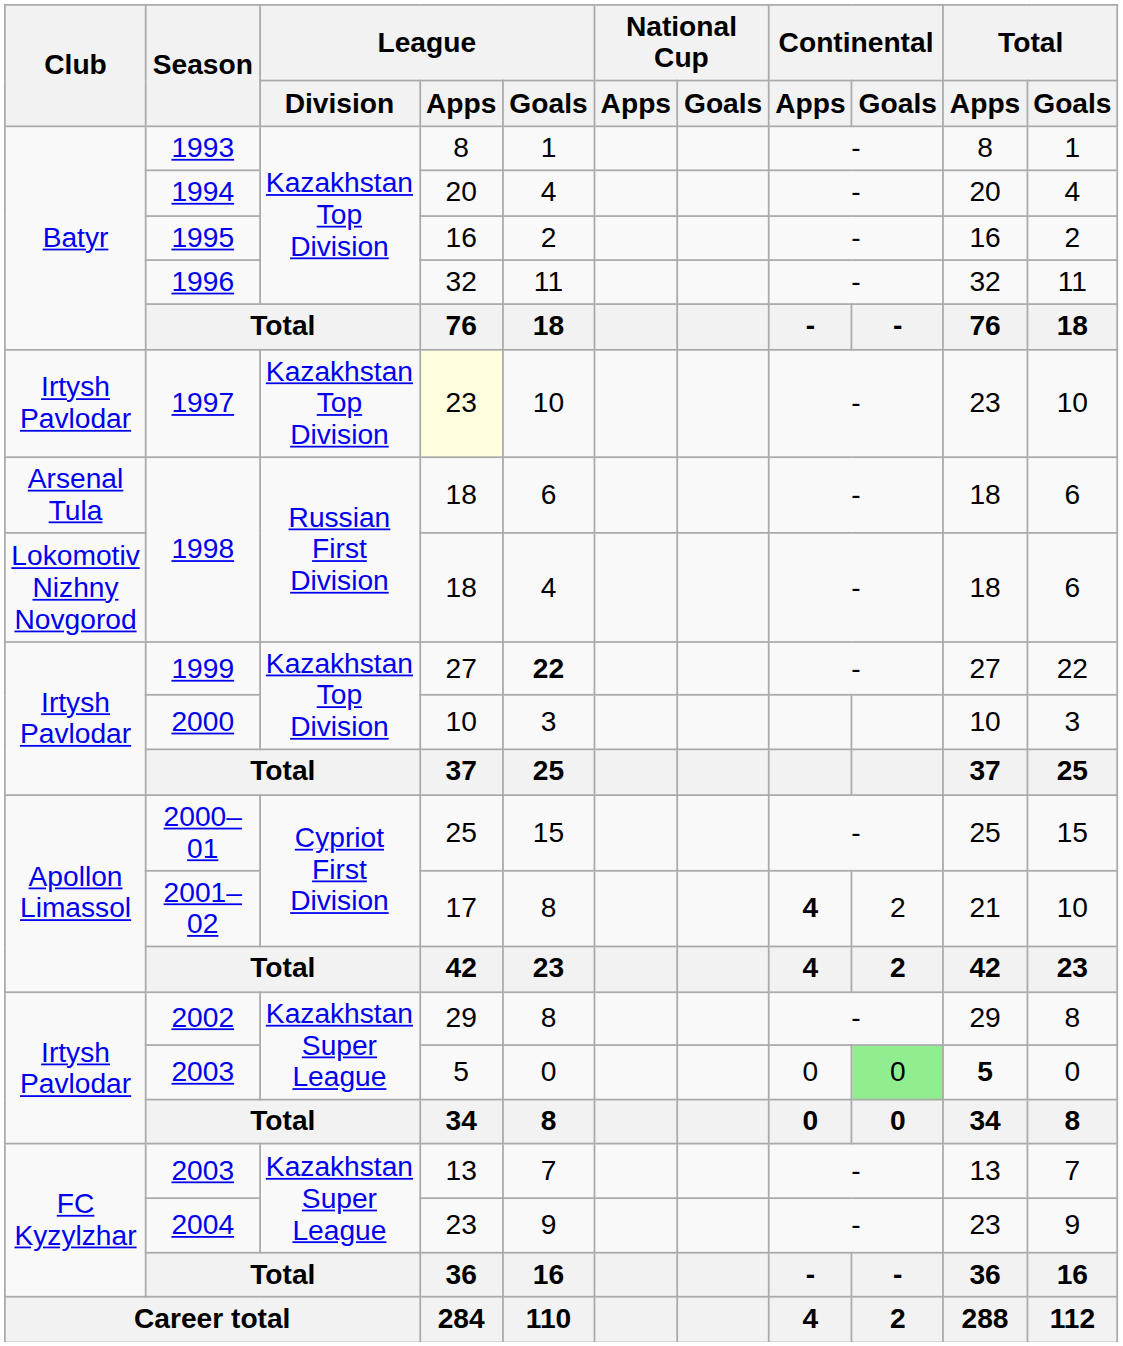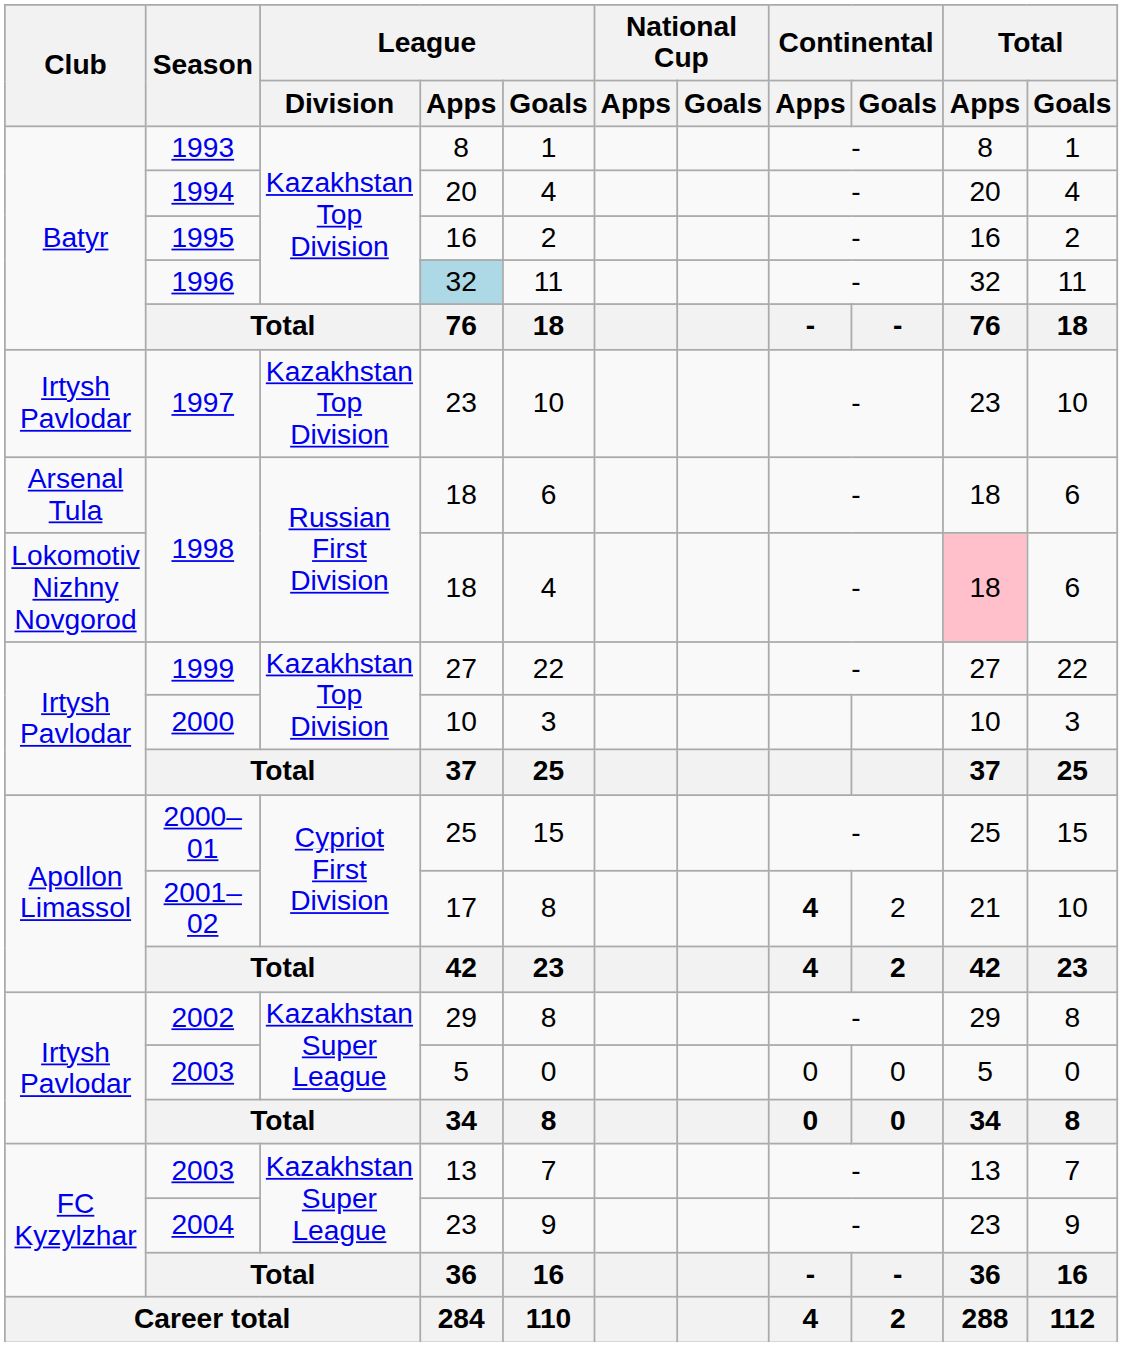1996 | League / Apps: no background -> lightblue background
1997 | League / Apps: lightyellow background -> no background
Lokomotiv Nizhny Novgorod / 1998 | Total / Apps: no background -> pink background
1999 | League / Goals: bold -> normal
Irtysh Pavlodar / 2003 | Continental / Goals: lightgreen background -> no background
Irtysh Pavlodar / 2003 | Total / Apps: bold -> normal
